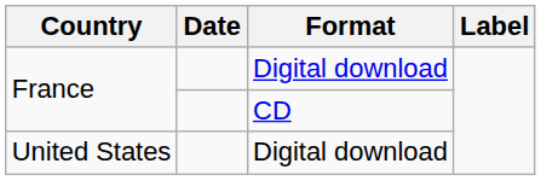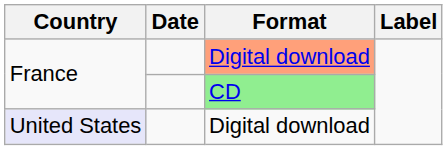France / Digital download | Format: no background -> lightsalmon background
France / CD | Format: no background -> lightgreen background
United States | Country: no background -> lavender background
